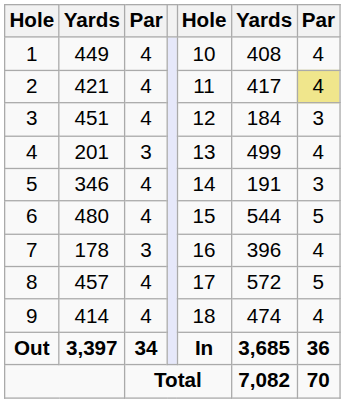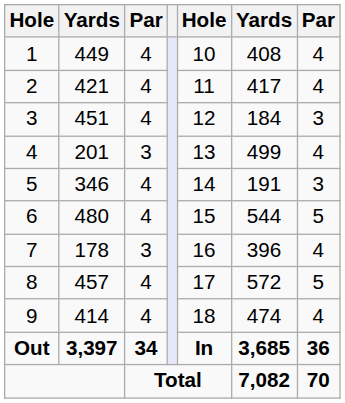2 | column 7: khaki background -> no background
